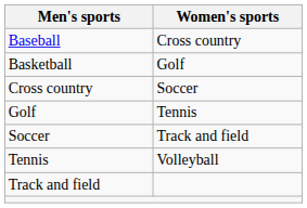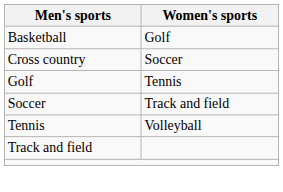- row: Baseball | Cross country
